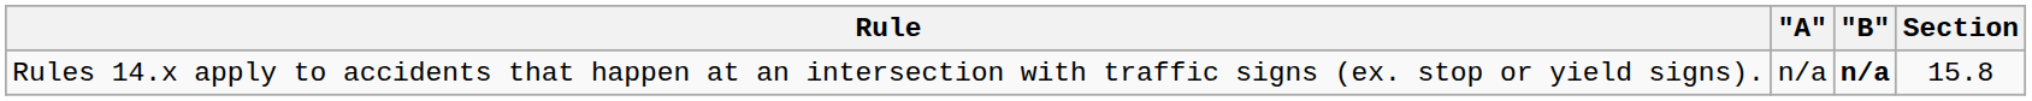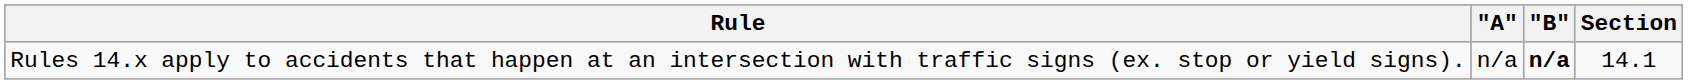row 2 | Section: 15.8 -> 14.1
